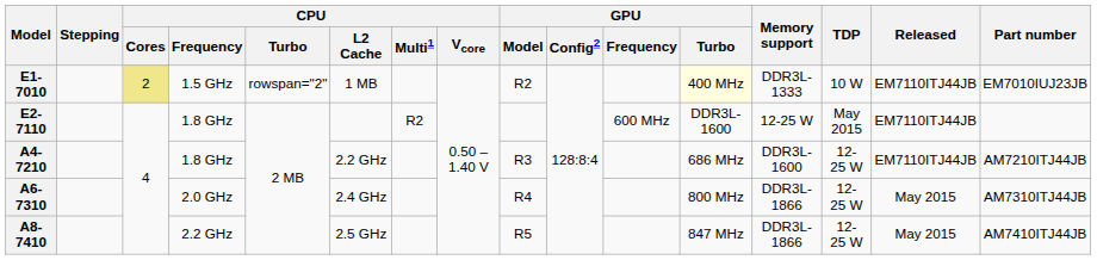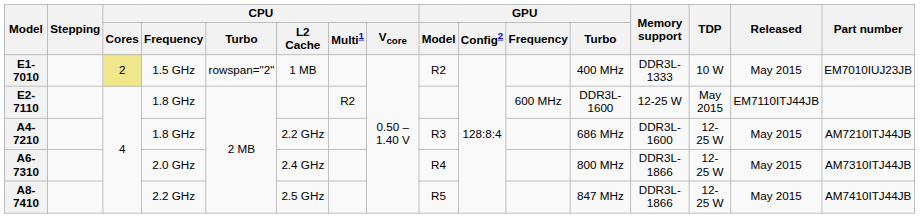E1-7010 | GPU / Turbo: lightyellow background -> no background
E1-7010 | Released: EM7110ITJ44JB -> May 2015
A4-7210 | Released: EM7110ITJ44JB -> May 2015
